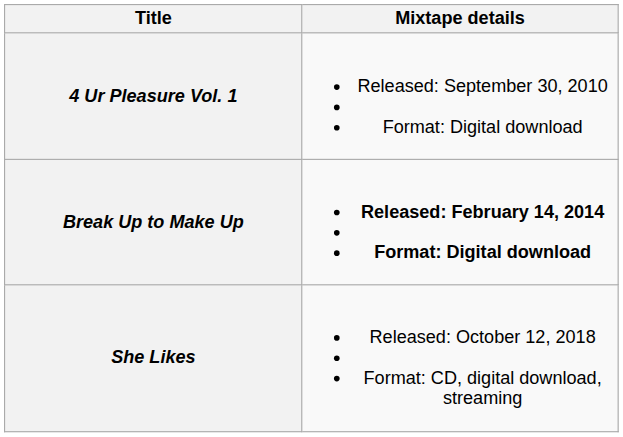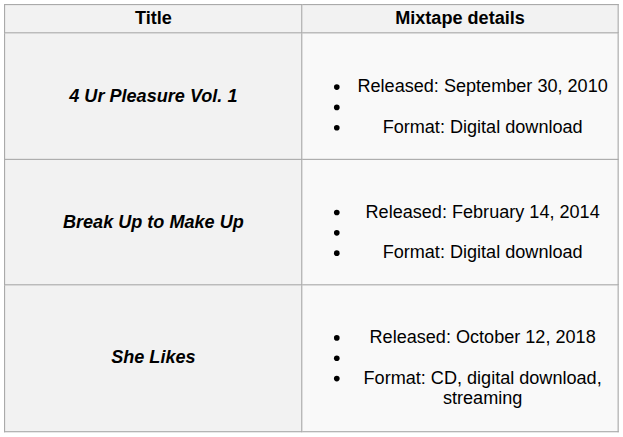Break Up to Make Up | Mixtape details: bold -> normal
